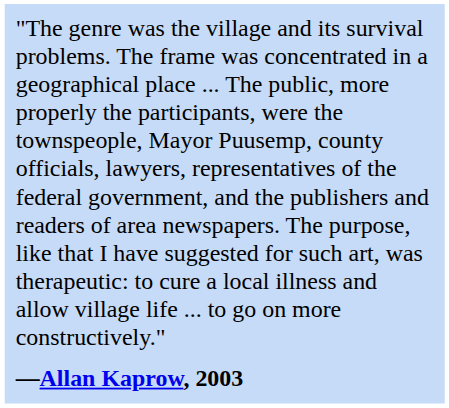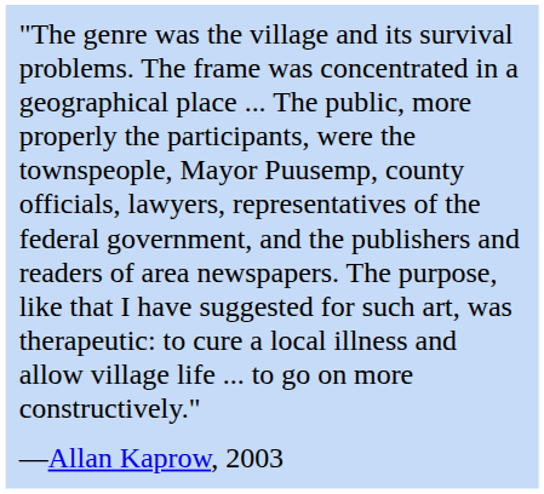row 2 | column 1: bold -> normal
